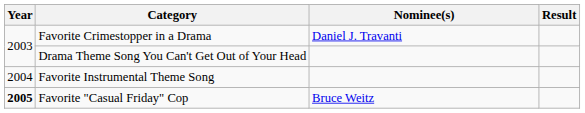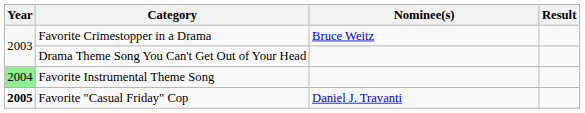Favorite Crimestopper in a Drama | Nominee(s): Daniel J. Travanti -> Bruce Weitz
Favorite Instrumental Theme Song | Year: no background -> lightgreen background
Favorite "Casual Friday" Cop | Nominee(s): Bruce Weitz -> Daniel J. Travanti
